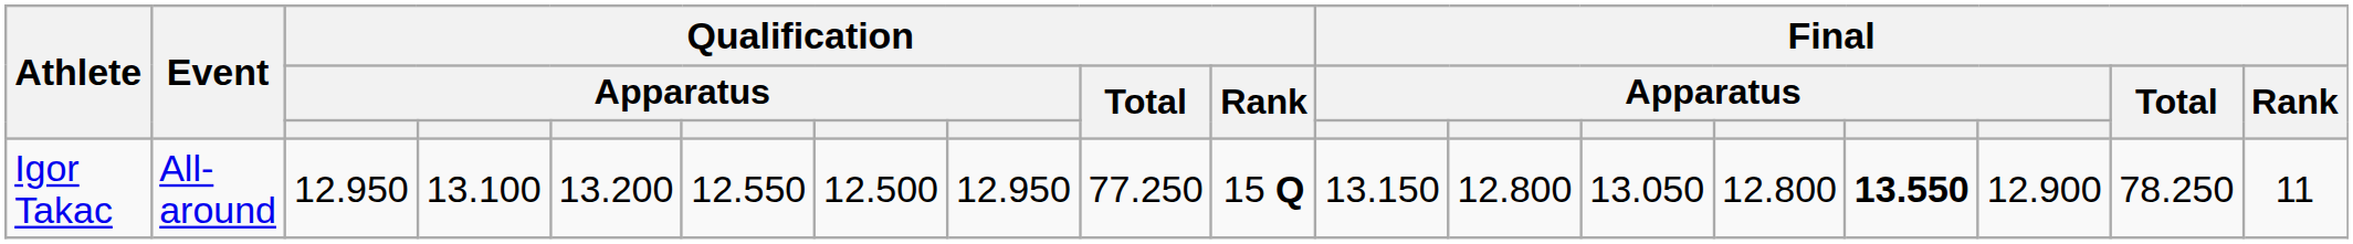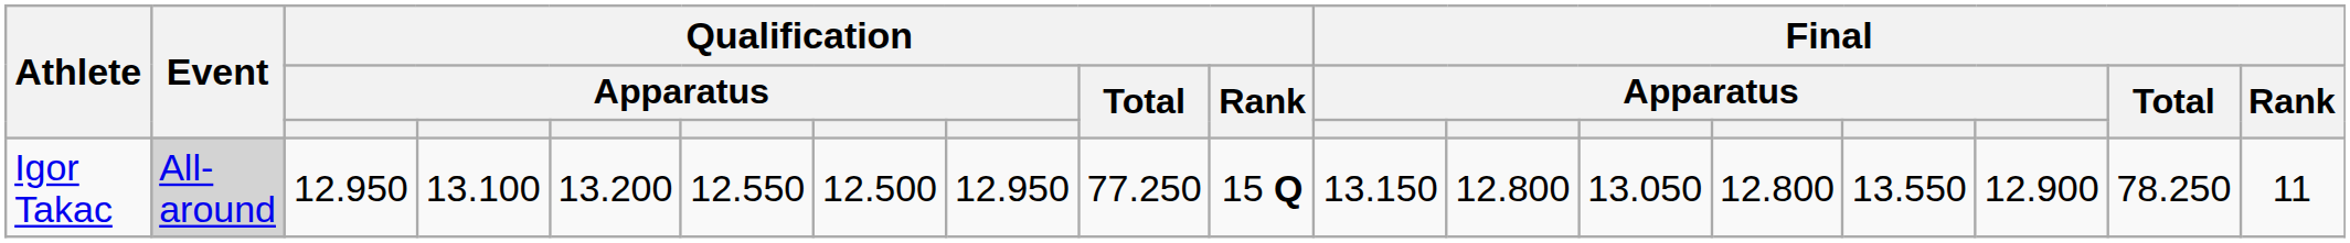row 4 | Event: no background -> lightgrey background
row 4 | column 15: bold -> normal
